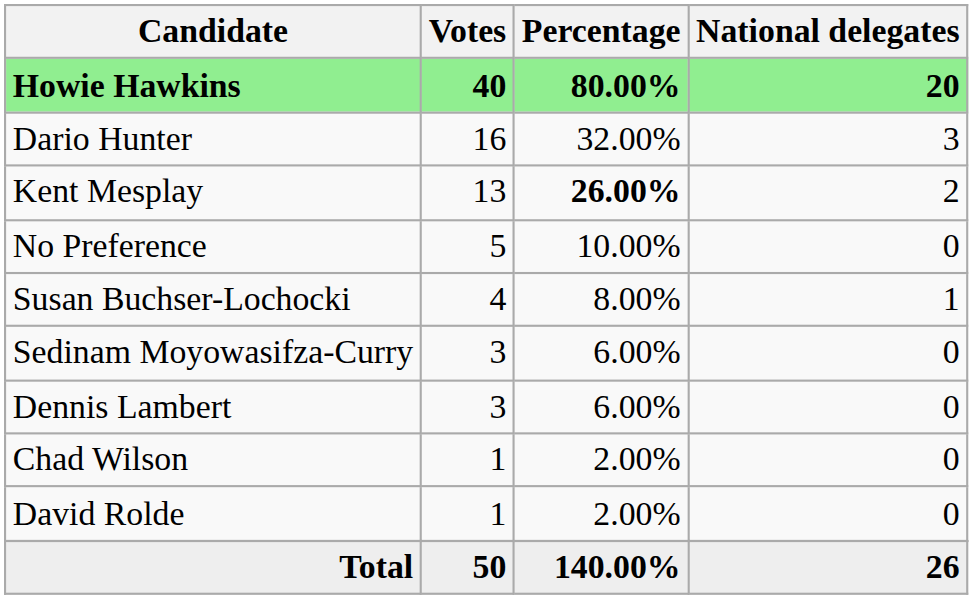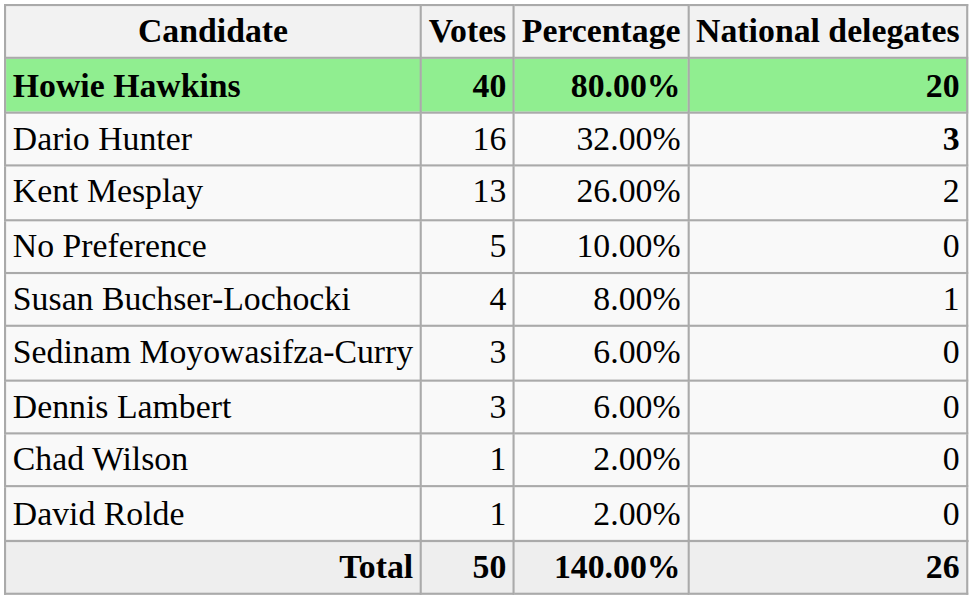Dario Hunter | National delegates: normal -> bold
Kent Mesplay | Percentage: bold -> normal
